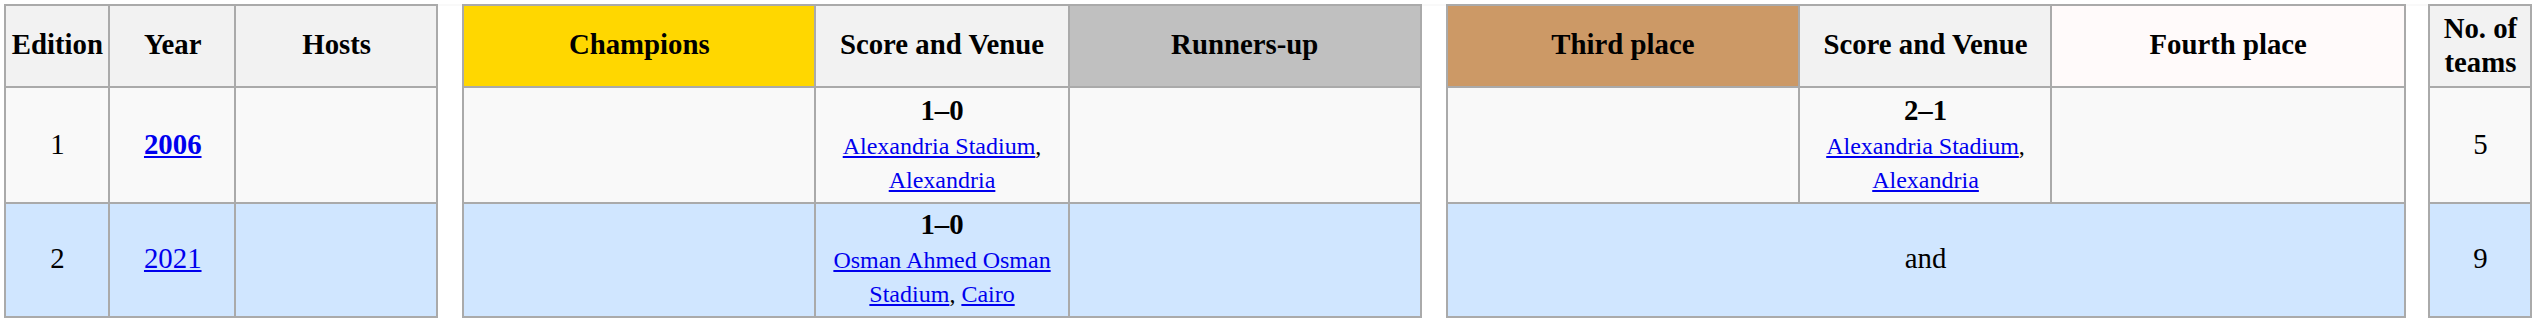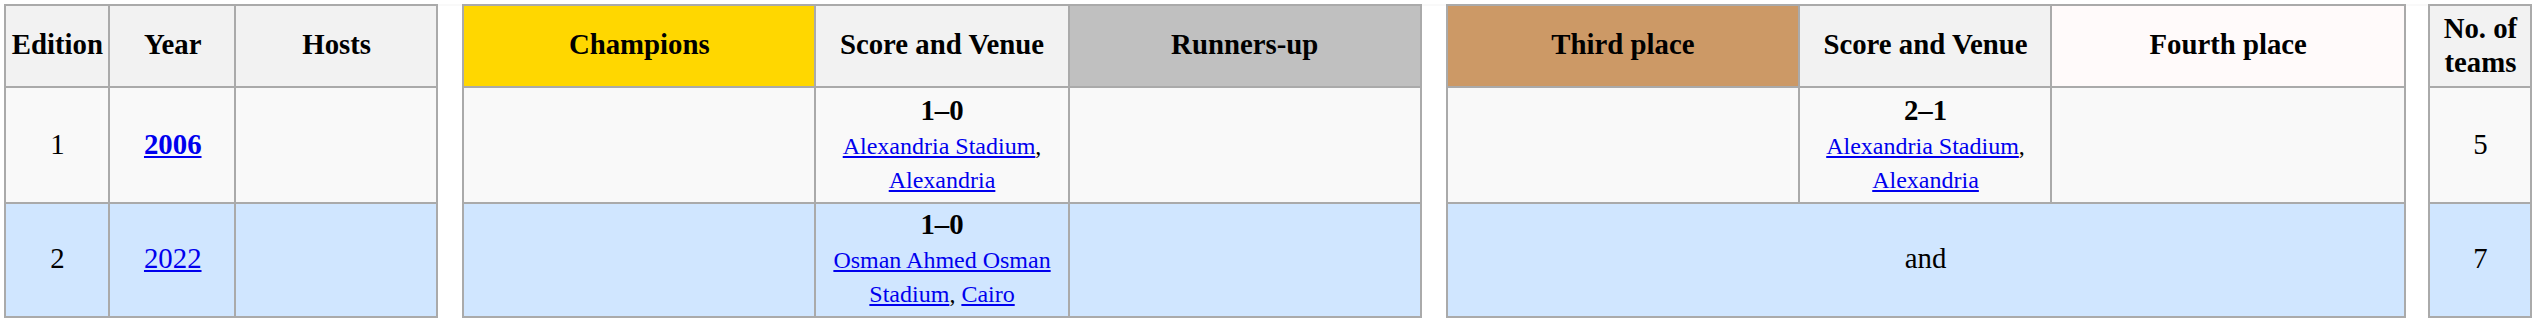2 | Year: 2021 -> 2022
2 | No. of teams: 9 -> 7
